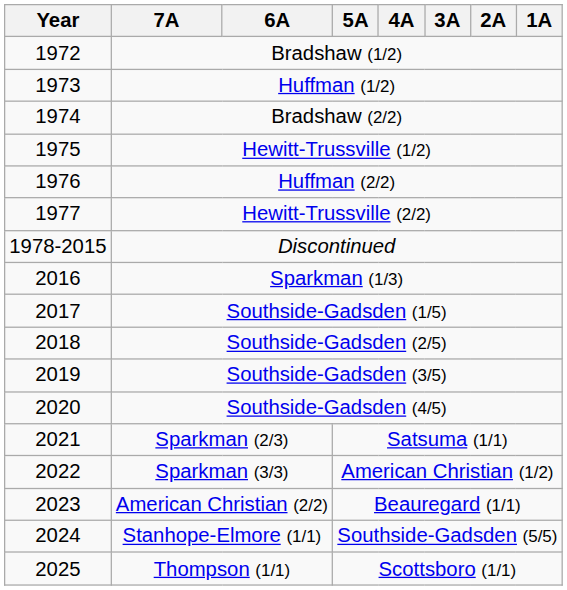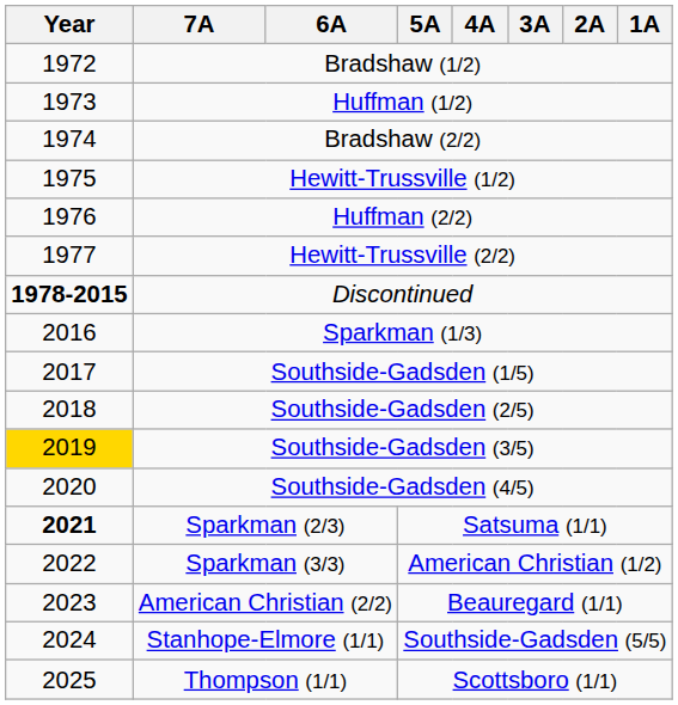Discontinued | Year: normal -> bold
Southside-Gadsden (3/5) | Year: no background -> gold background
Sparkman (2/3) | Year: normal -> bold
